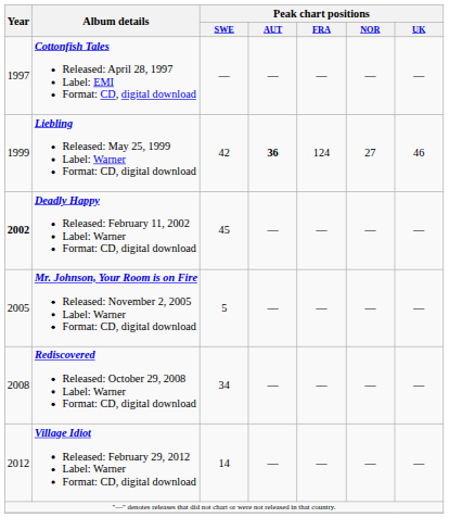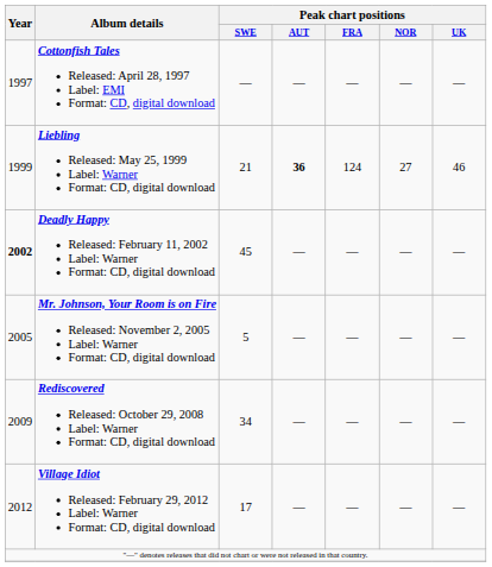row 4 | Peak chart positions / SWE: 42 -> 21
row 7 | Year: 2008 -> 2009
row 8 | Peak chart positions / SWE: 14 -> 17
